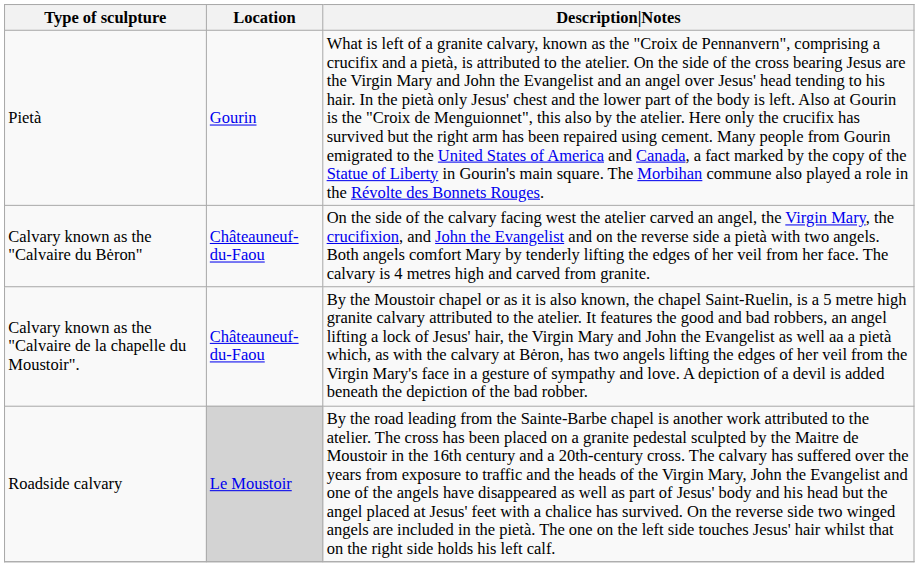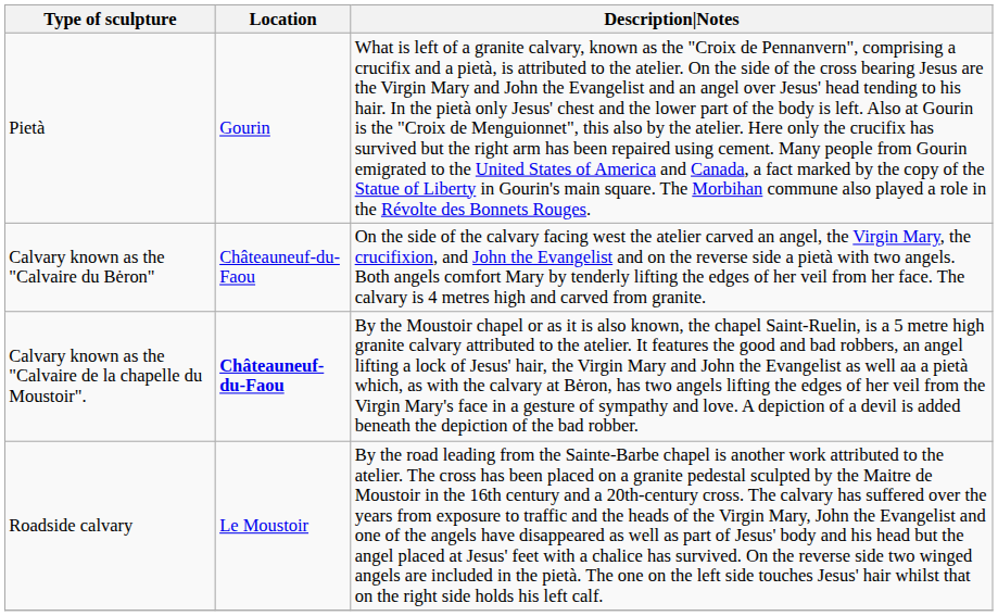Calvary known as the "Calvaire de la chapelle du Moustoir". | Location: normal -> bold
Roadside calvary | Location: lightgrey background -> no background
